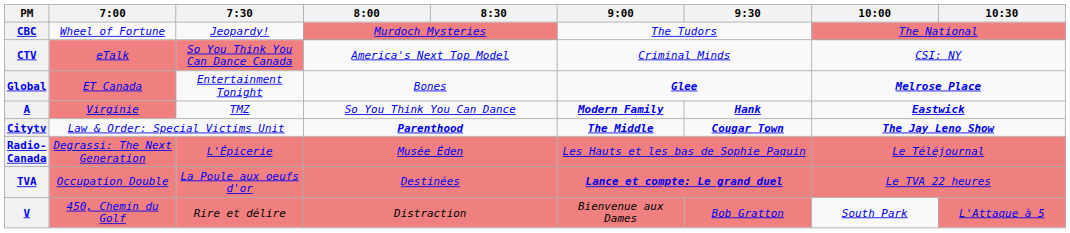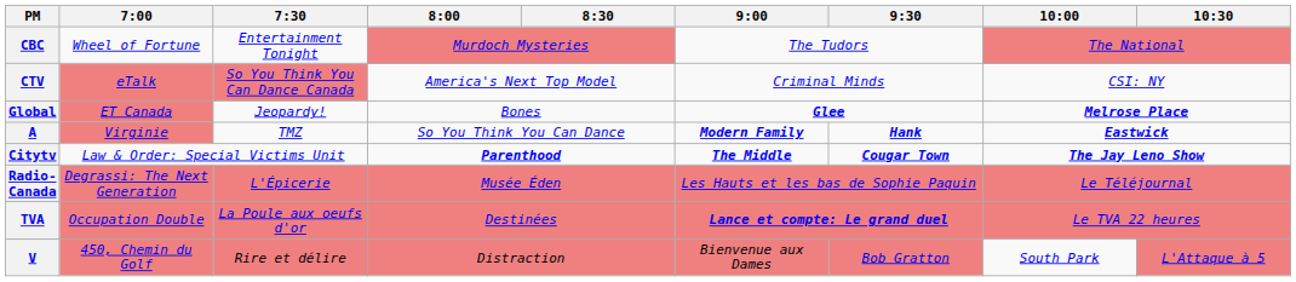CBC | 7:30: Jeopardy! -> Entertainment Tonight
Global | 7:30: Entertainment Tonight -> Jeopardy!
